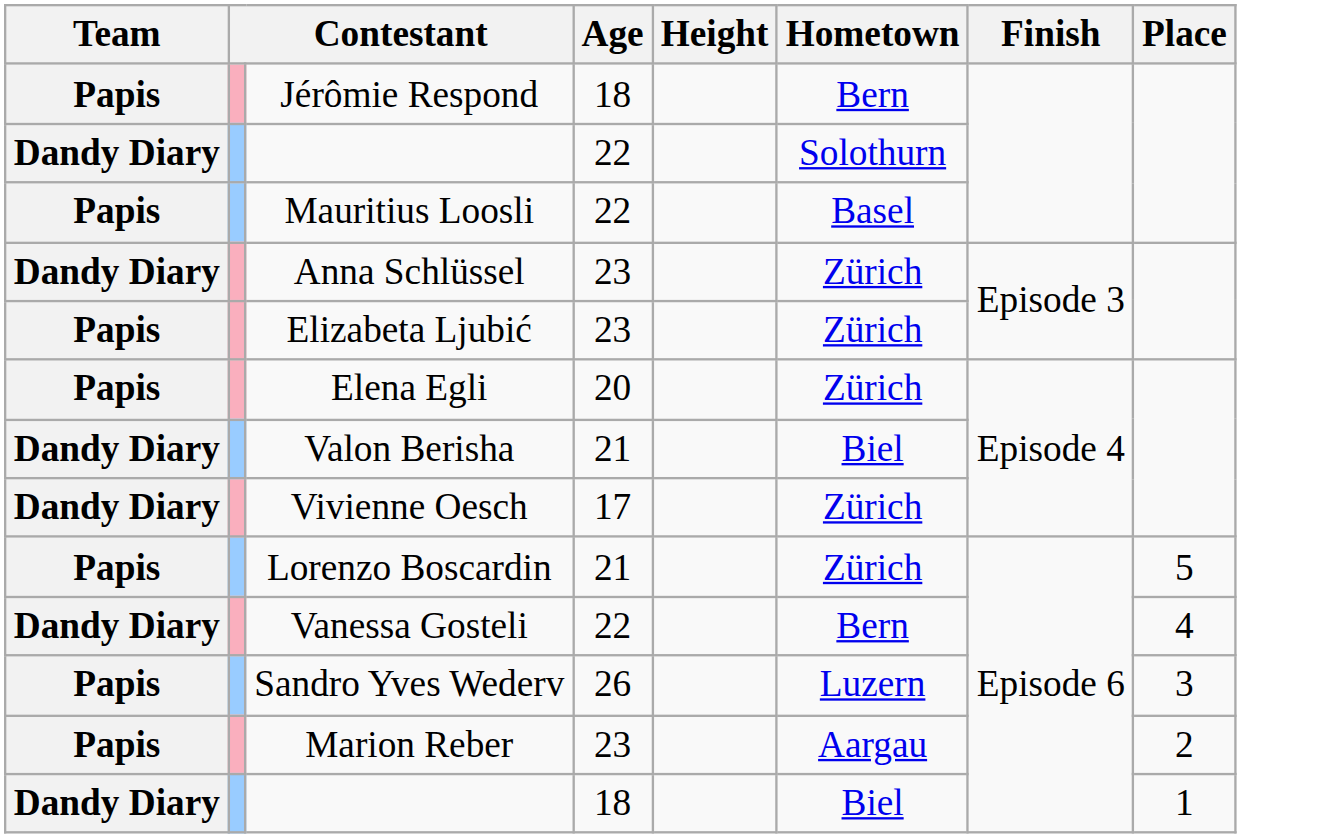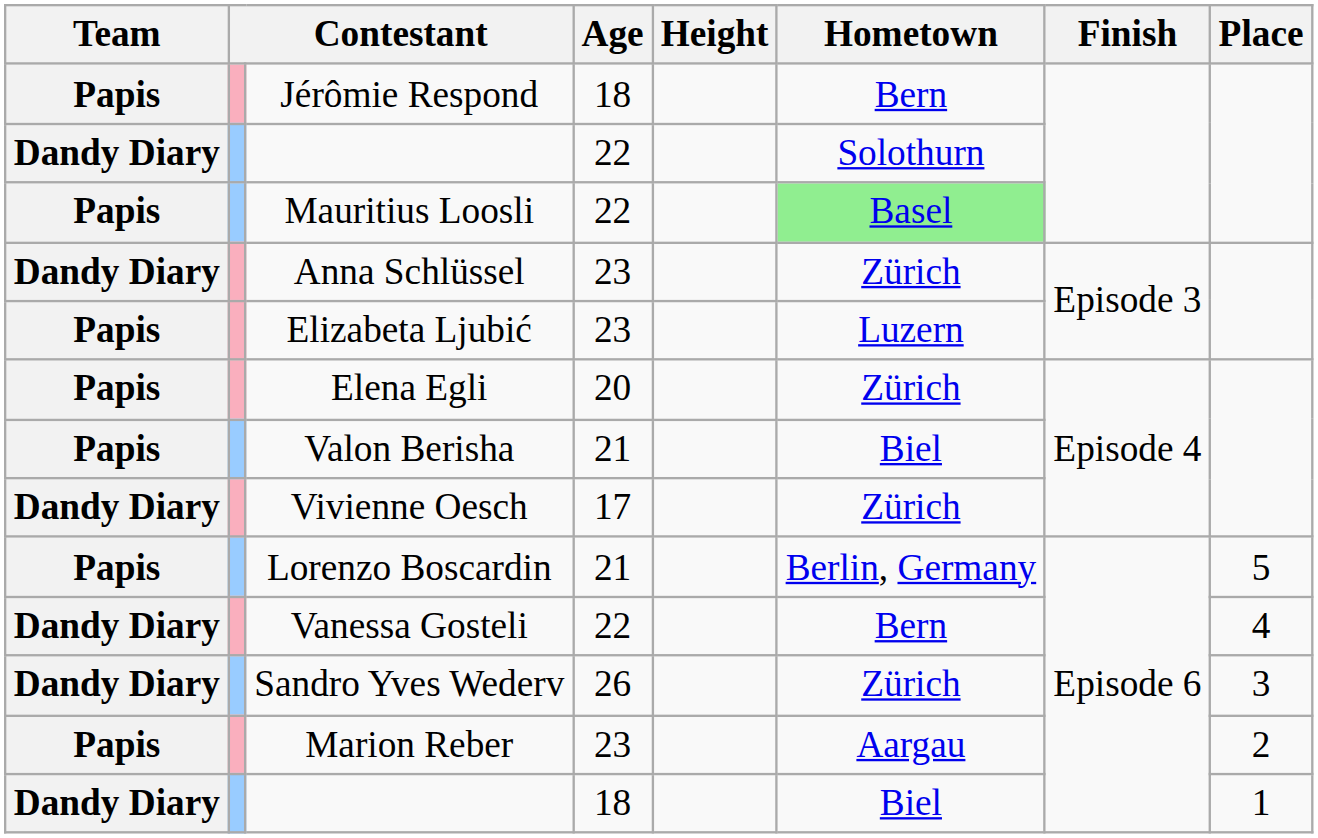Mauritius Loosli | Hometown: no background -> lightgreen background
Elizabeta Ljubić | Hometown: Zürich -> Luzern
Valon Berisha | Team: Dandy Diary -> Papis
Lorenzo Boscardin | Hometown: Zürich -> Berlin, Germany
Sandro Yves Wederv | Team: Papis -> Dandy Diary
Sandro Yves Wederv | Hometown: Luzern -> Zürich
